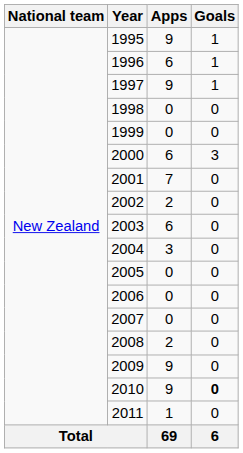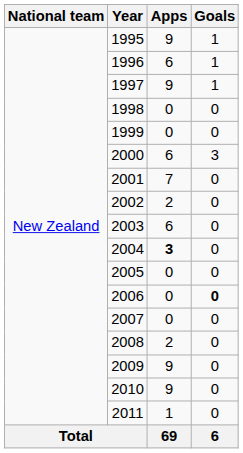2004 | Apps: normal -> bold
2006 | Goals: normal -> bold
2010 | Goals: bold -> normal
